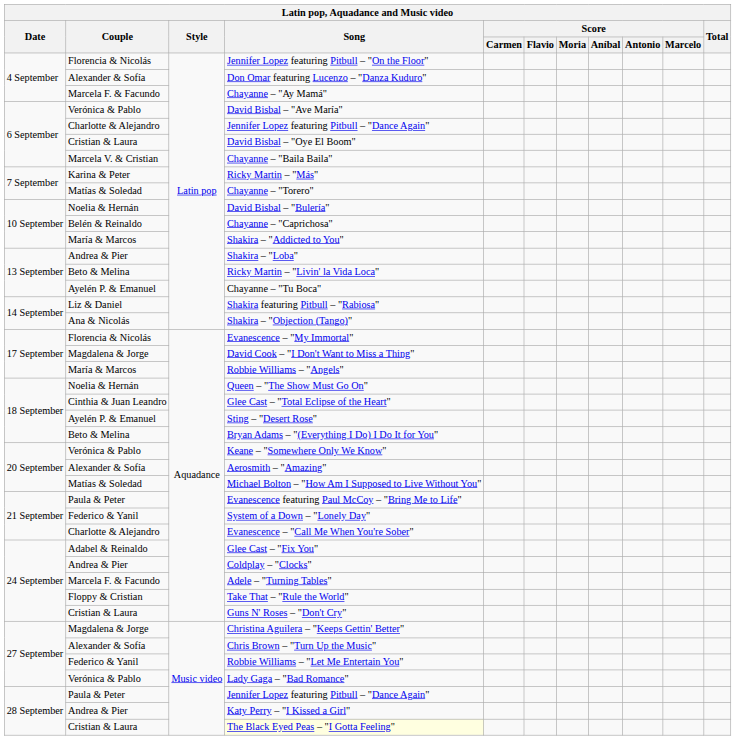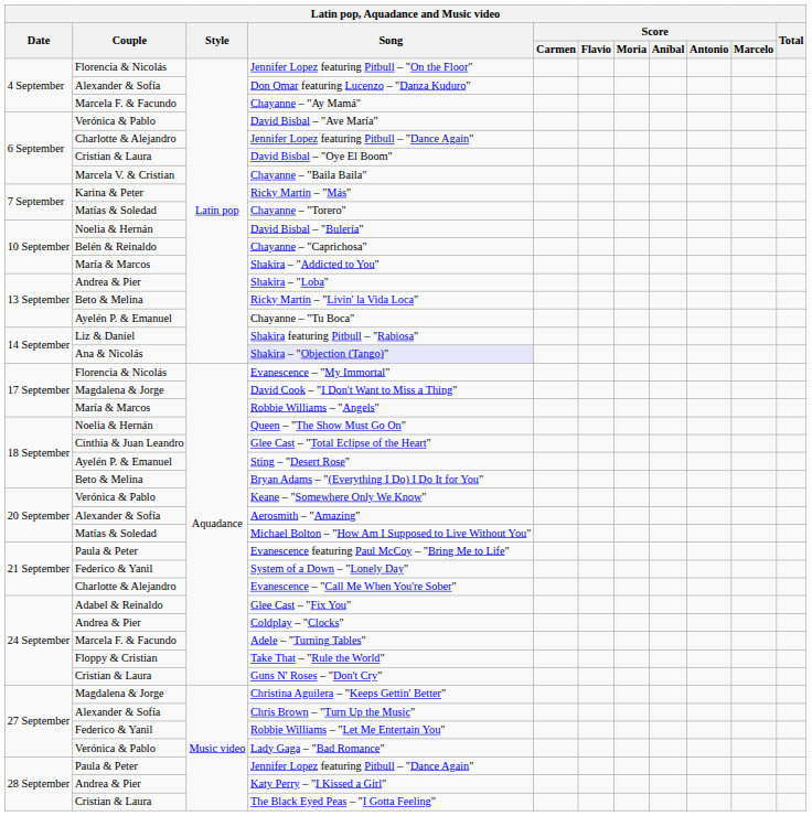Shakira – "Objection (Tango)" | Song: no background -> lavender background
The Black Eyed Peas – "I Gotta Feeling" | Song: lightyellow background -> no background
